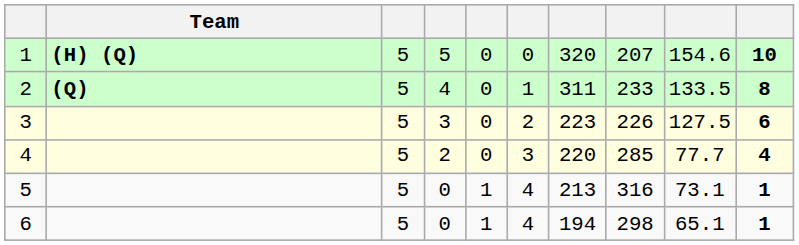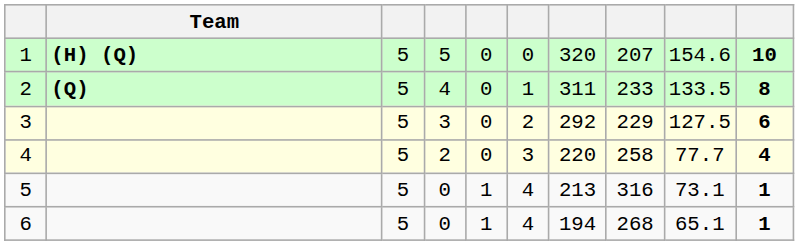row 4 | column 7: 223 -> 292
row 4 | column 8: 226 -> 229
row 5 | column 8: 285 -> 258
row 7 | column 8: 298 -> 268
